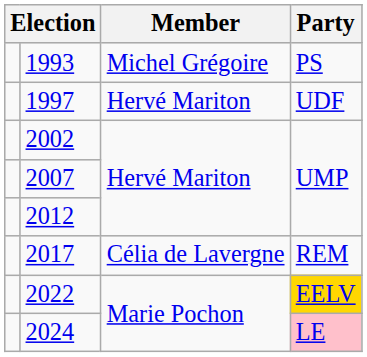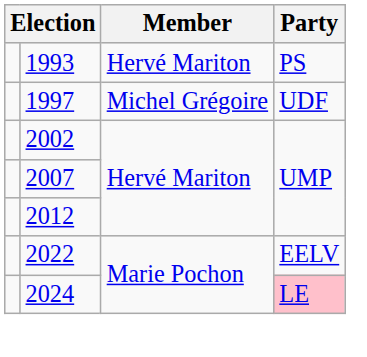1993 | Member: Michel Grégoire -> Hervé Mariton
1997 | Member: Hervé Mariton -> Michel Grégoire
- row: 2017 | Célia de Lavergne | REM
2022 | Party: gold background -> no background
